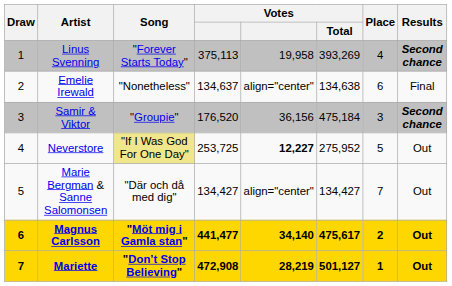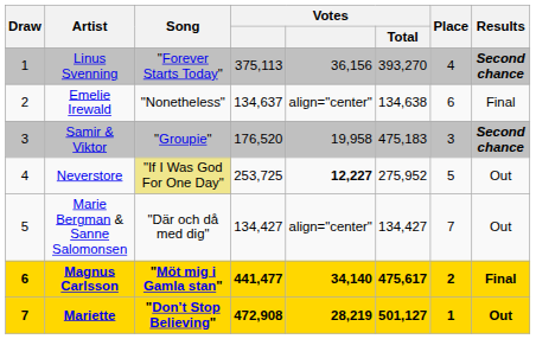Linus Svenning | column 5: 19,958 -> 36,156
Linus Svenning | Votes / Total: 393,269 -> 393,270
Samir & Viktor | column 5: 36,156 -> 19,958
Samir & Viktor | Votes / Total: 475,184 -> 475,183
Magnus Carlsson | Results: Out -> Final
